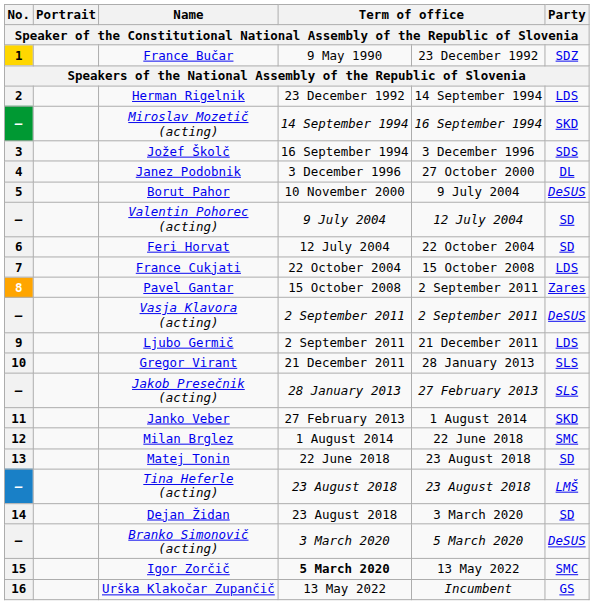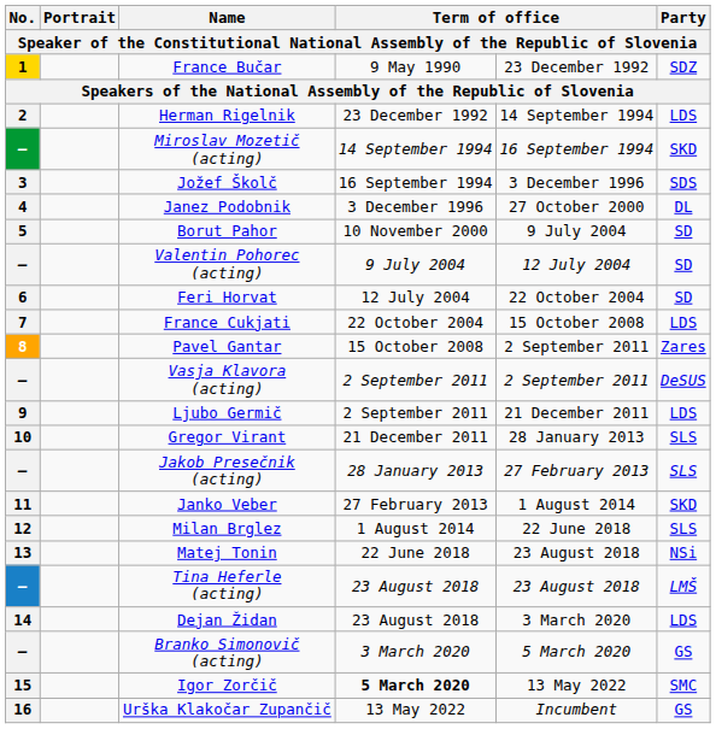Borut Pahor | Party: DeSUS -> SD
Milan Brglez | Party: SMC -> SLS
Matej Tonin | Party: SD -> NSi
Dejan Židan | Party: SD -> LDS
Branko Simonovič (acting) | Party: DeSUS -> GS
